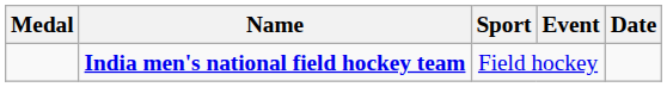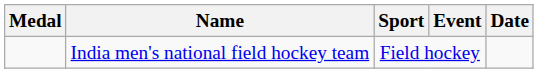India men's national field hockey team | Name: bold -> normal
